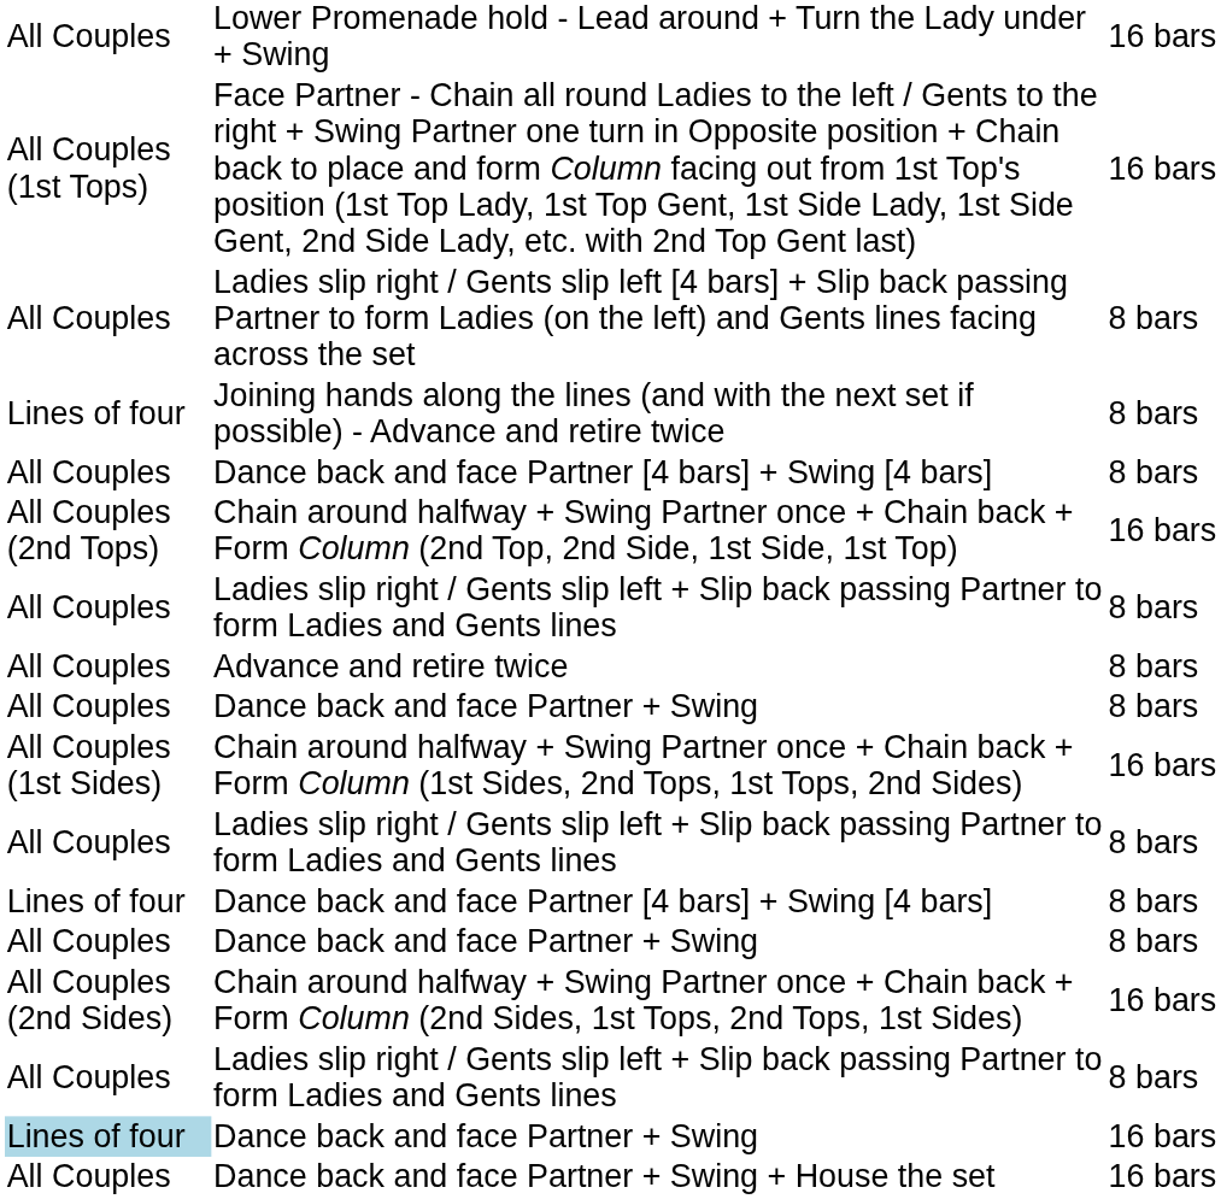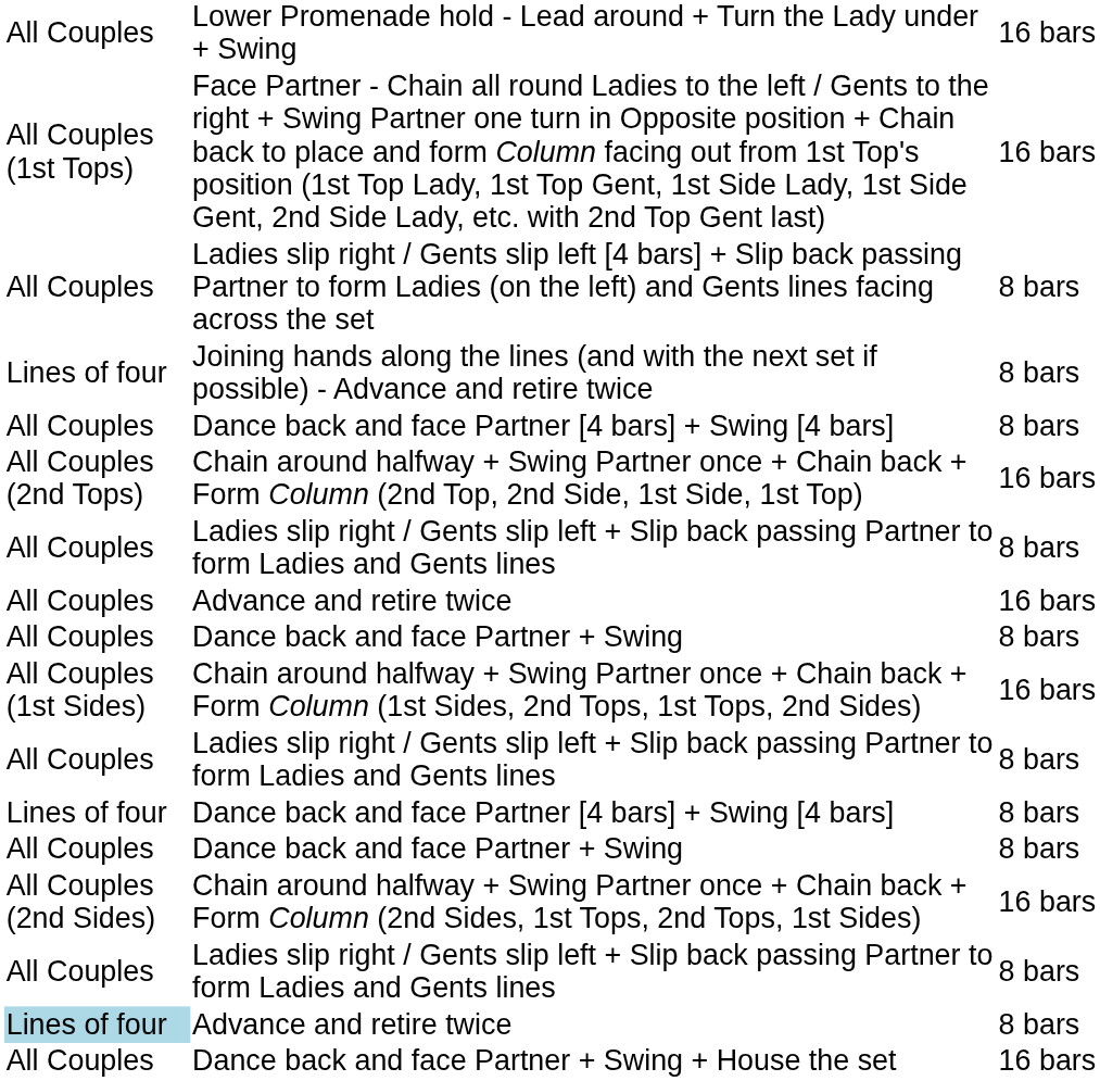row 8 | column 3: 8 bars -> 16 bars
row 16 | column 2: Dance back and face Partner + Swing -> Advance and retire twice
row 16 | column 3: 16 bars -> 8 bars
